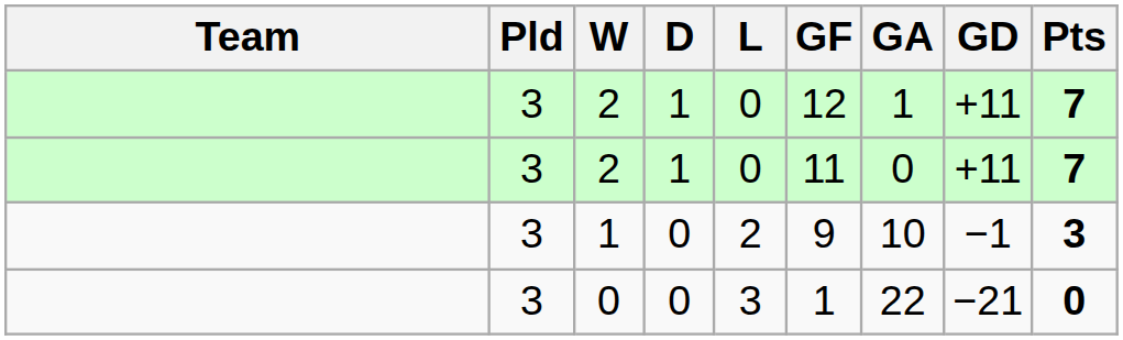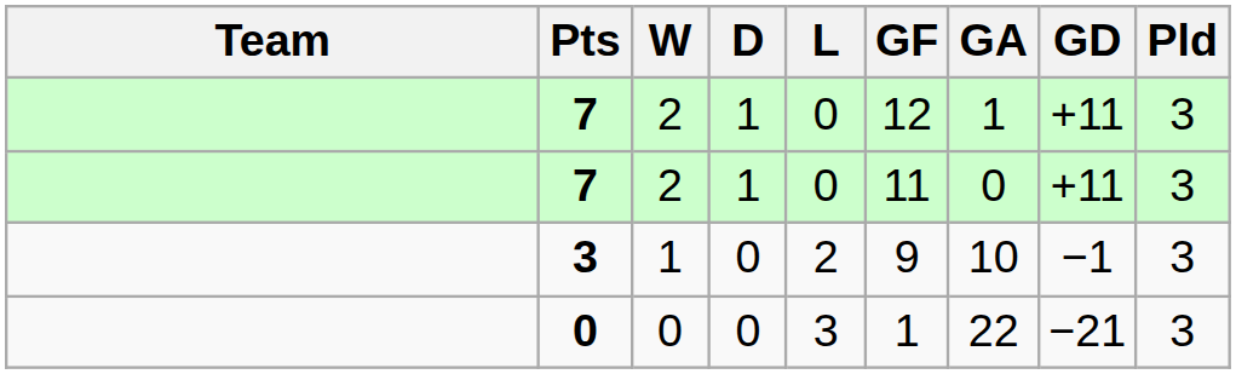columns swapped: Pld <-> Pts
